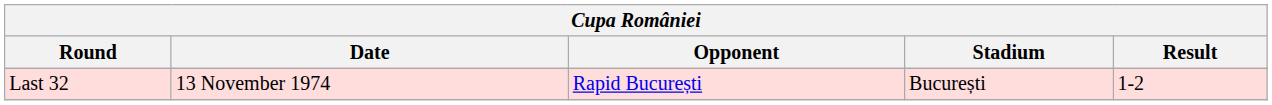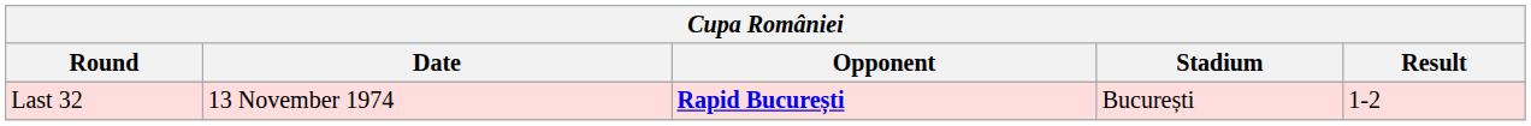Last 32 | Opponent: normal -> bold
